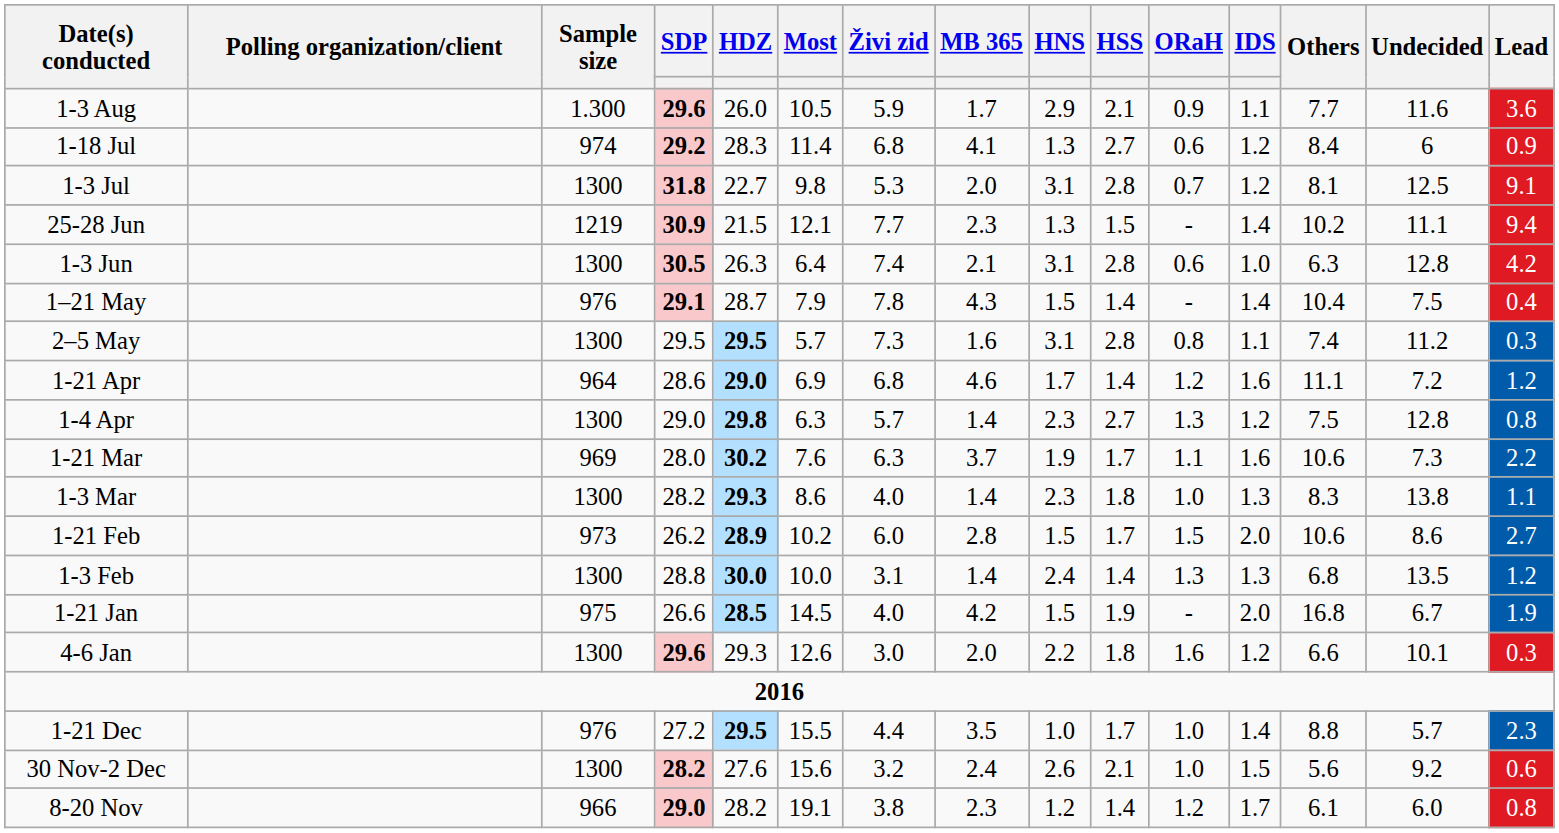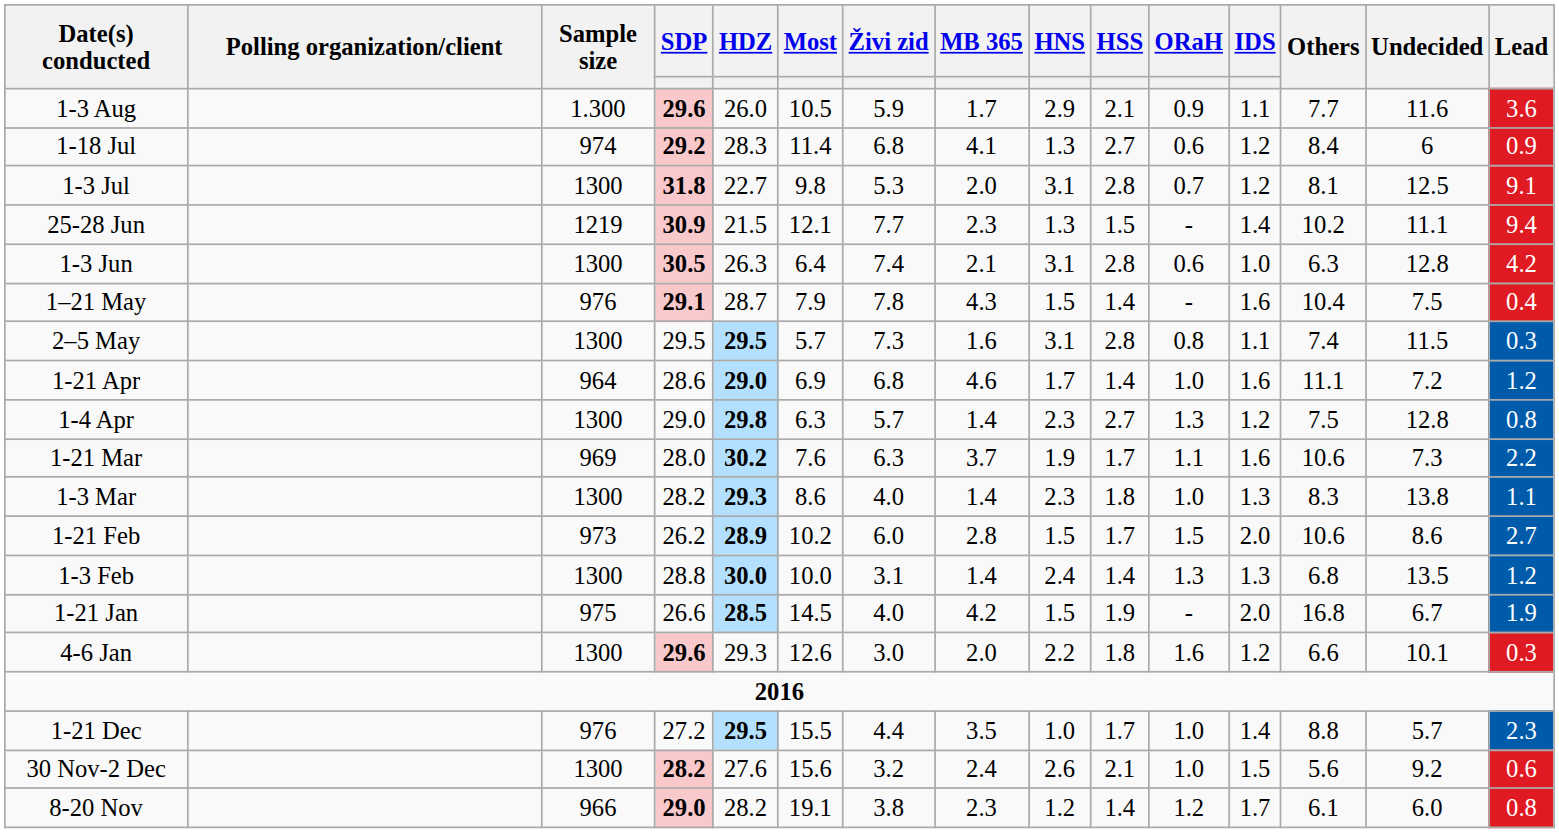1–21 May | IDS: 1.4 -> 1.6
2–5 May | Undecided: 11.2 -> 11.5
1-21 Apr | ORaH: 1.2 -> 1.0
